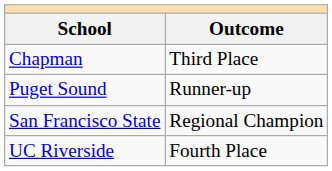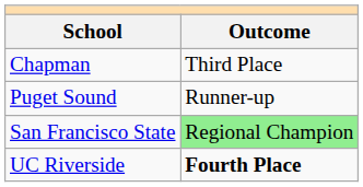San Francisco State | Outcome: no background -> lightgreen background
UC Riverside | Outcome: normal -> bold
